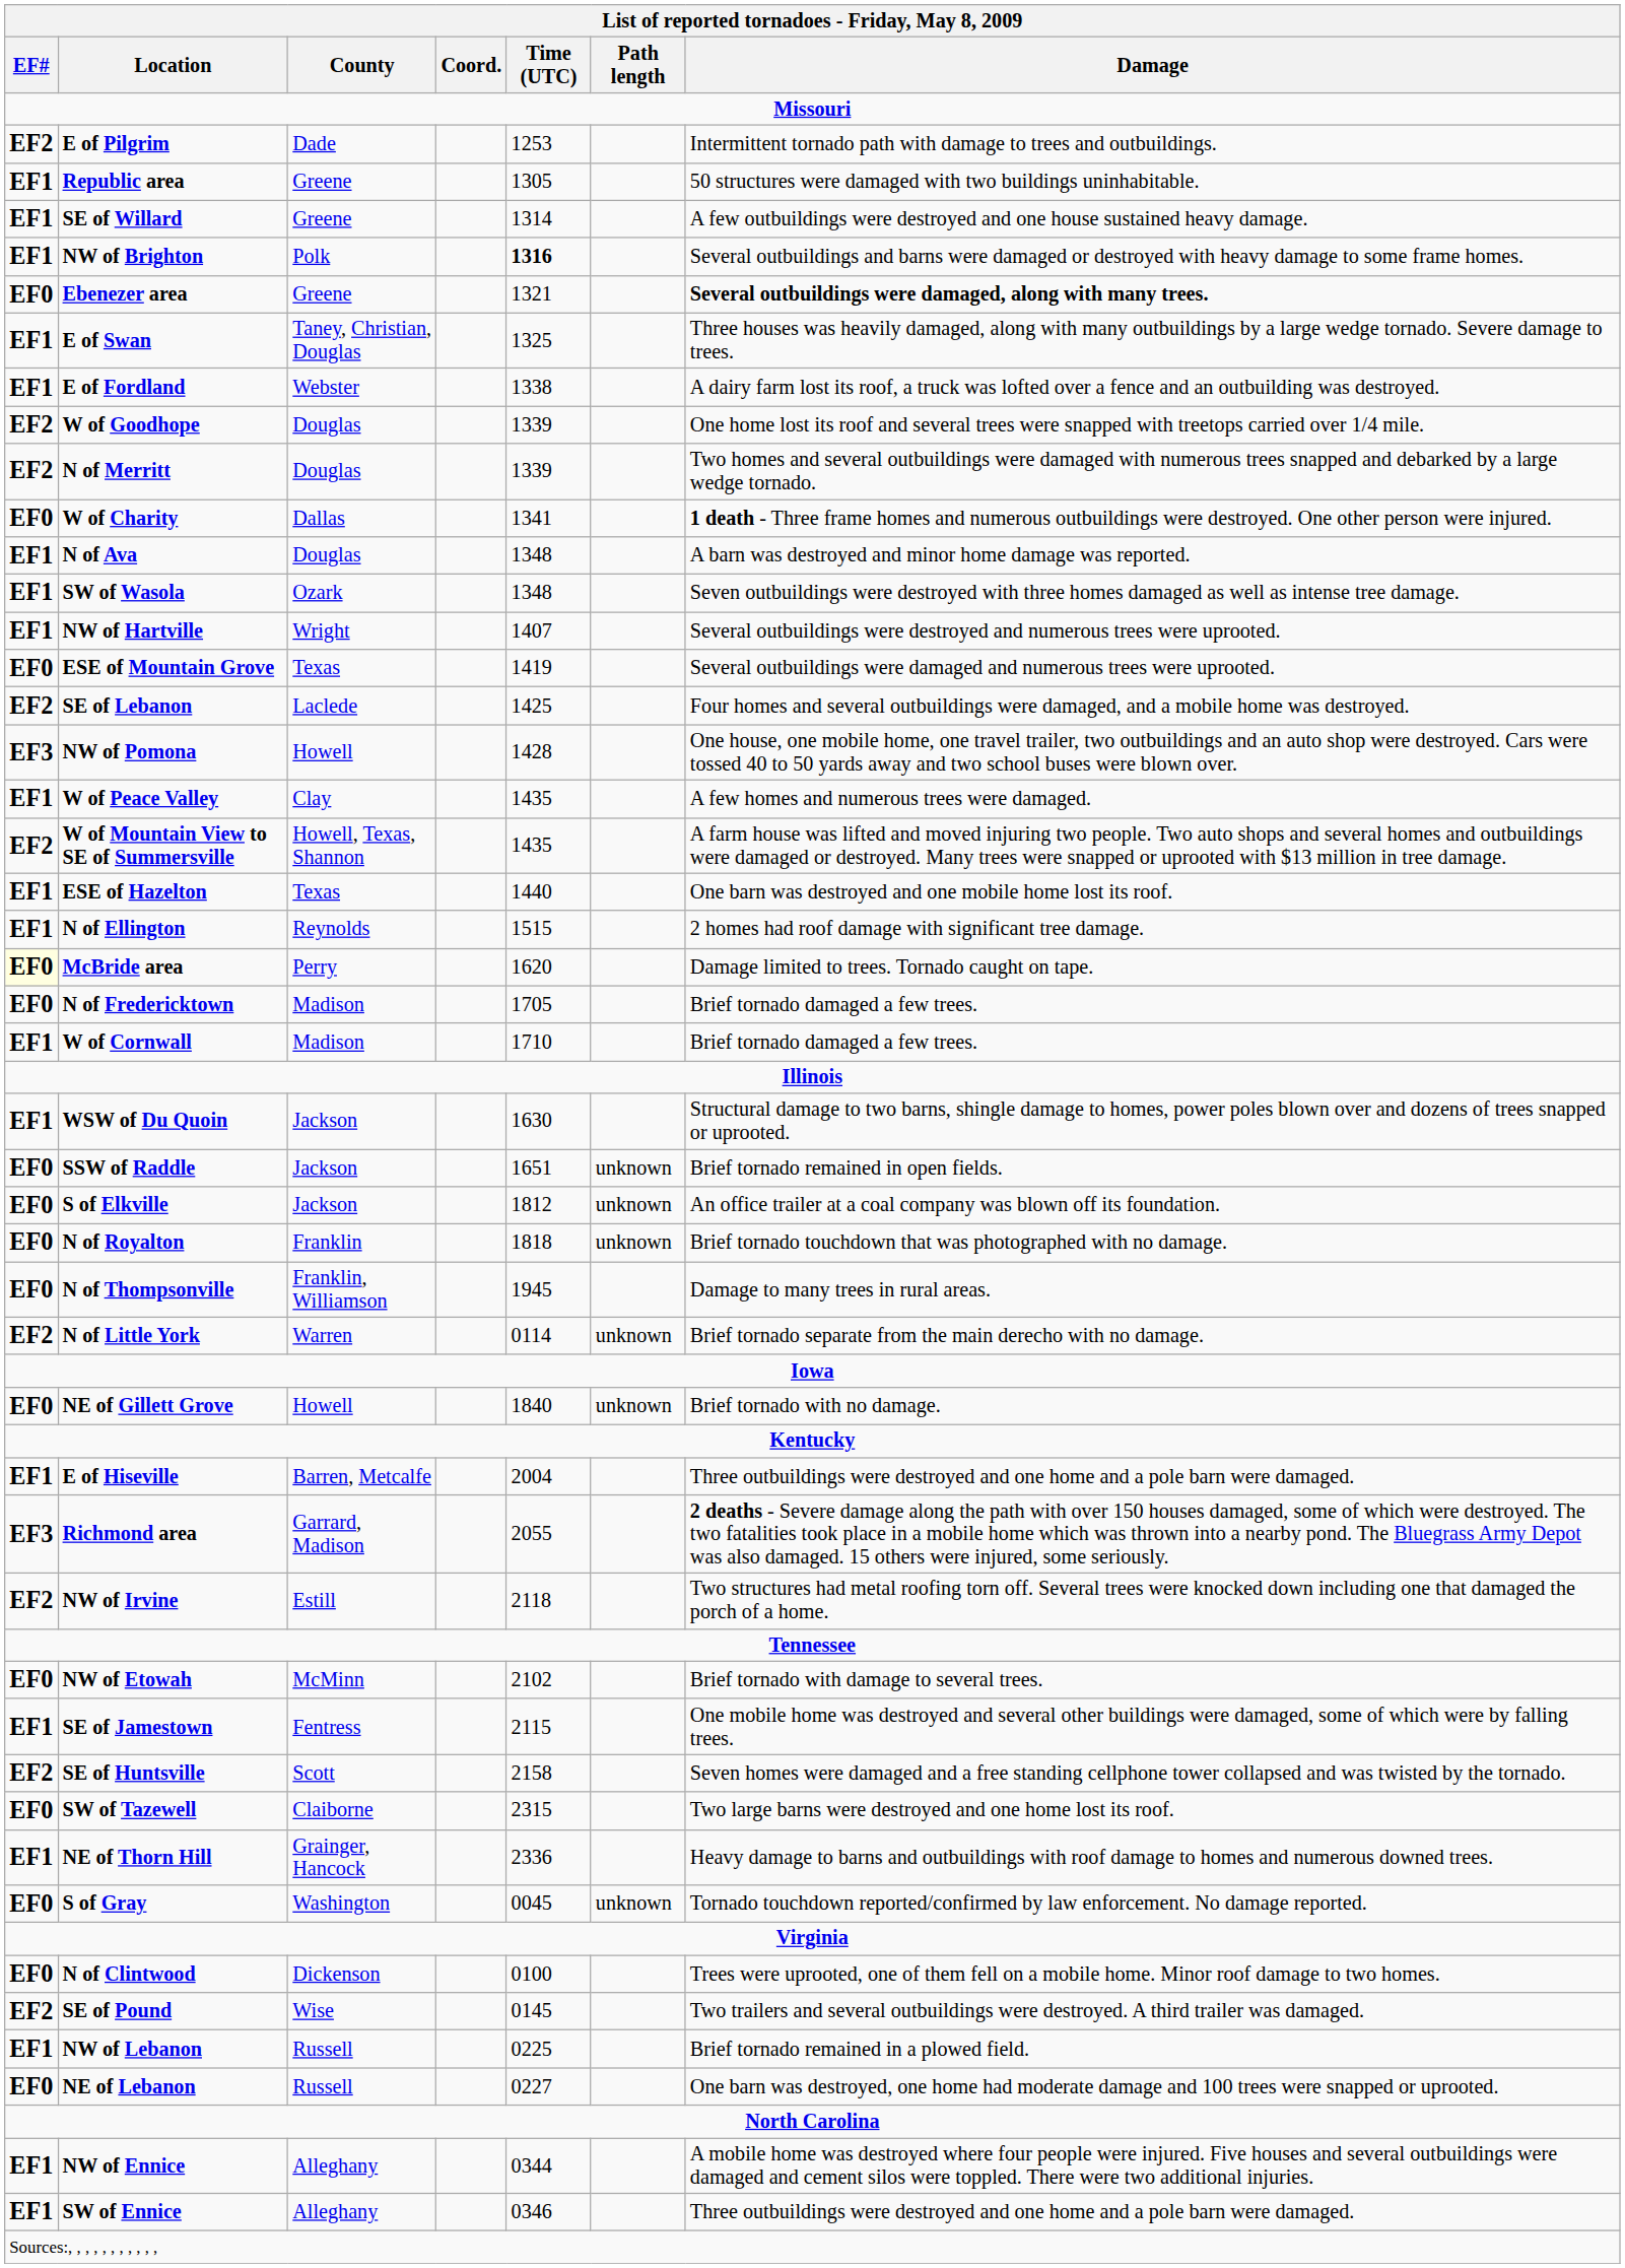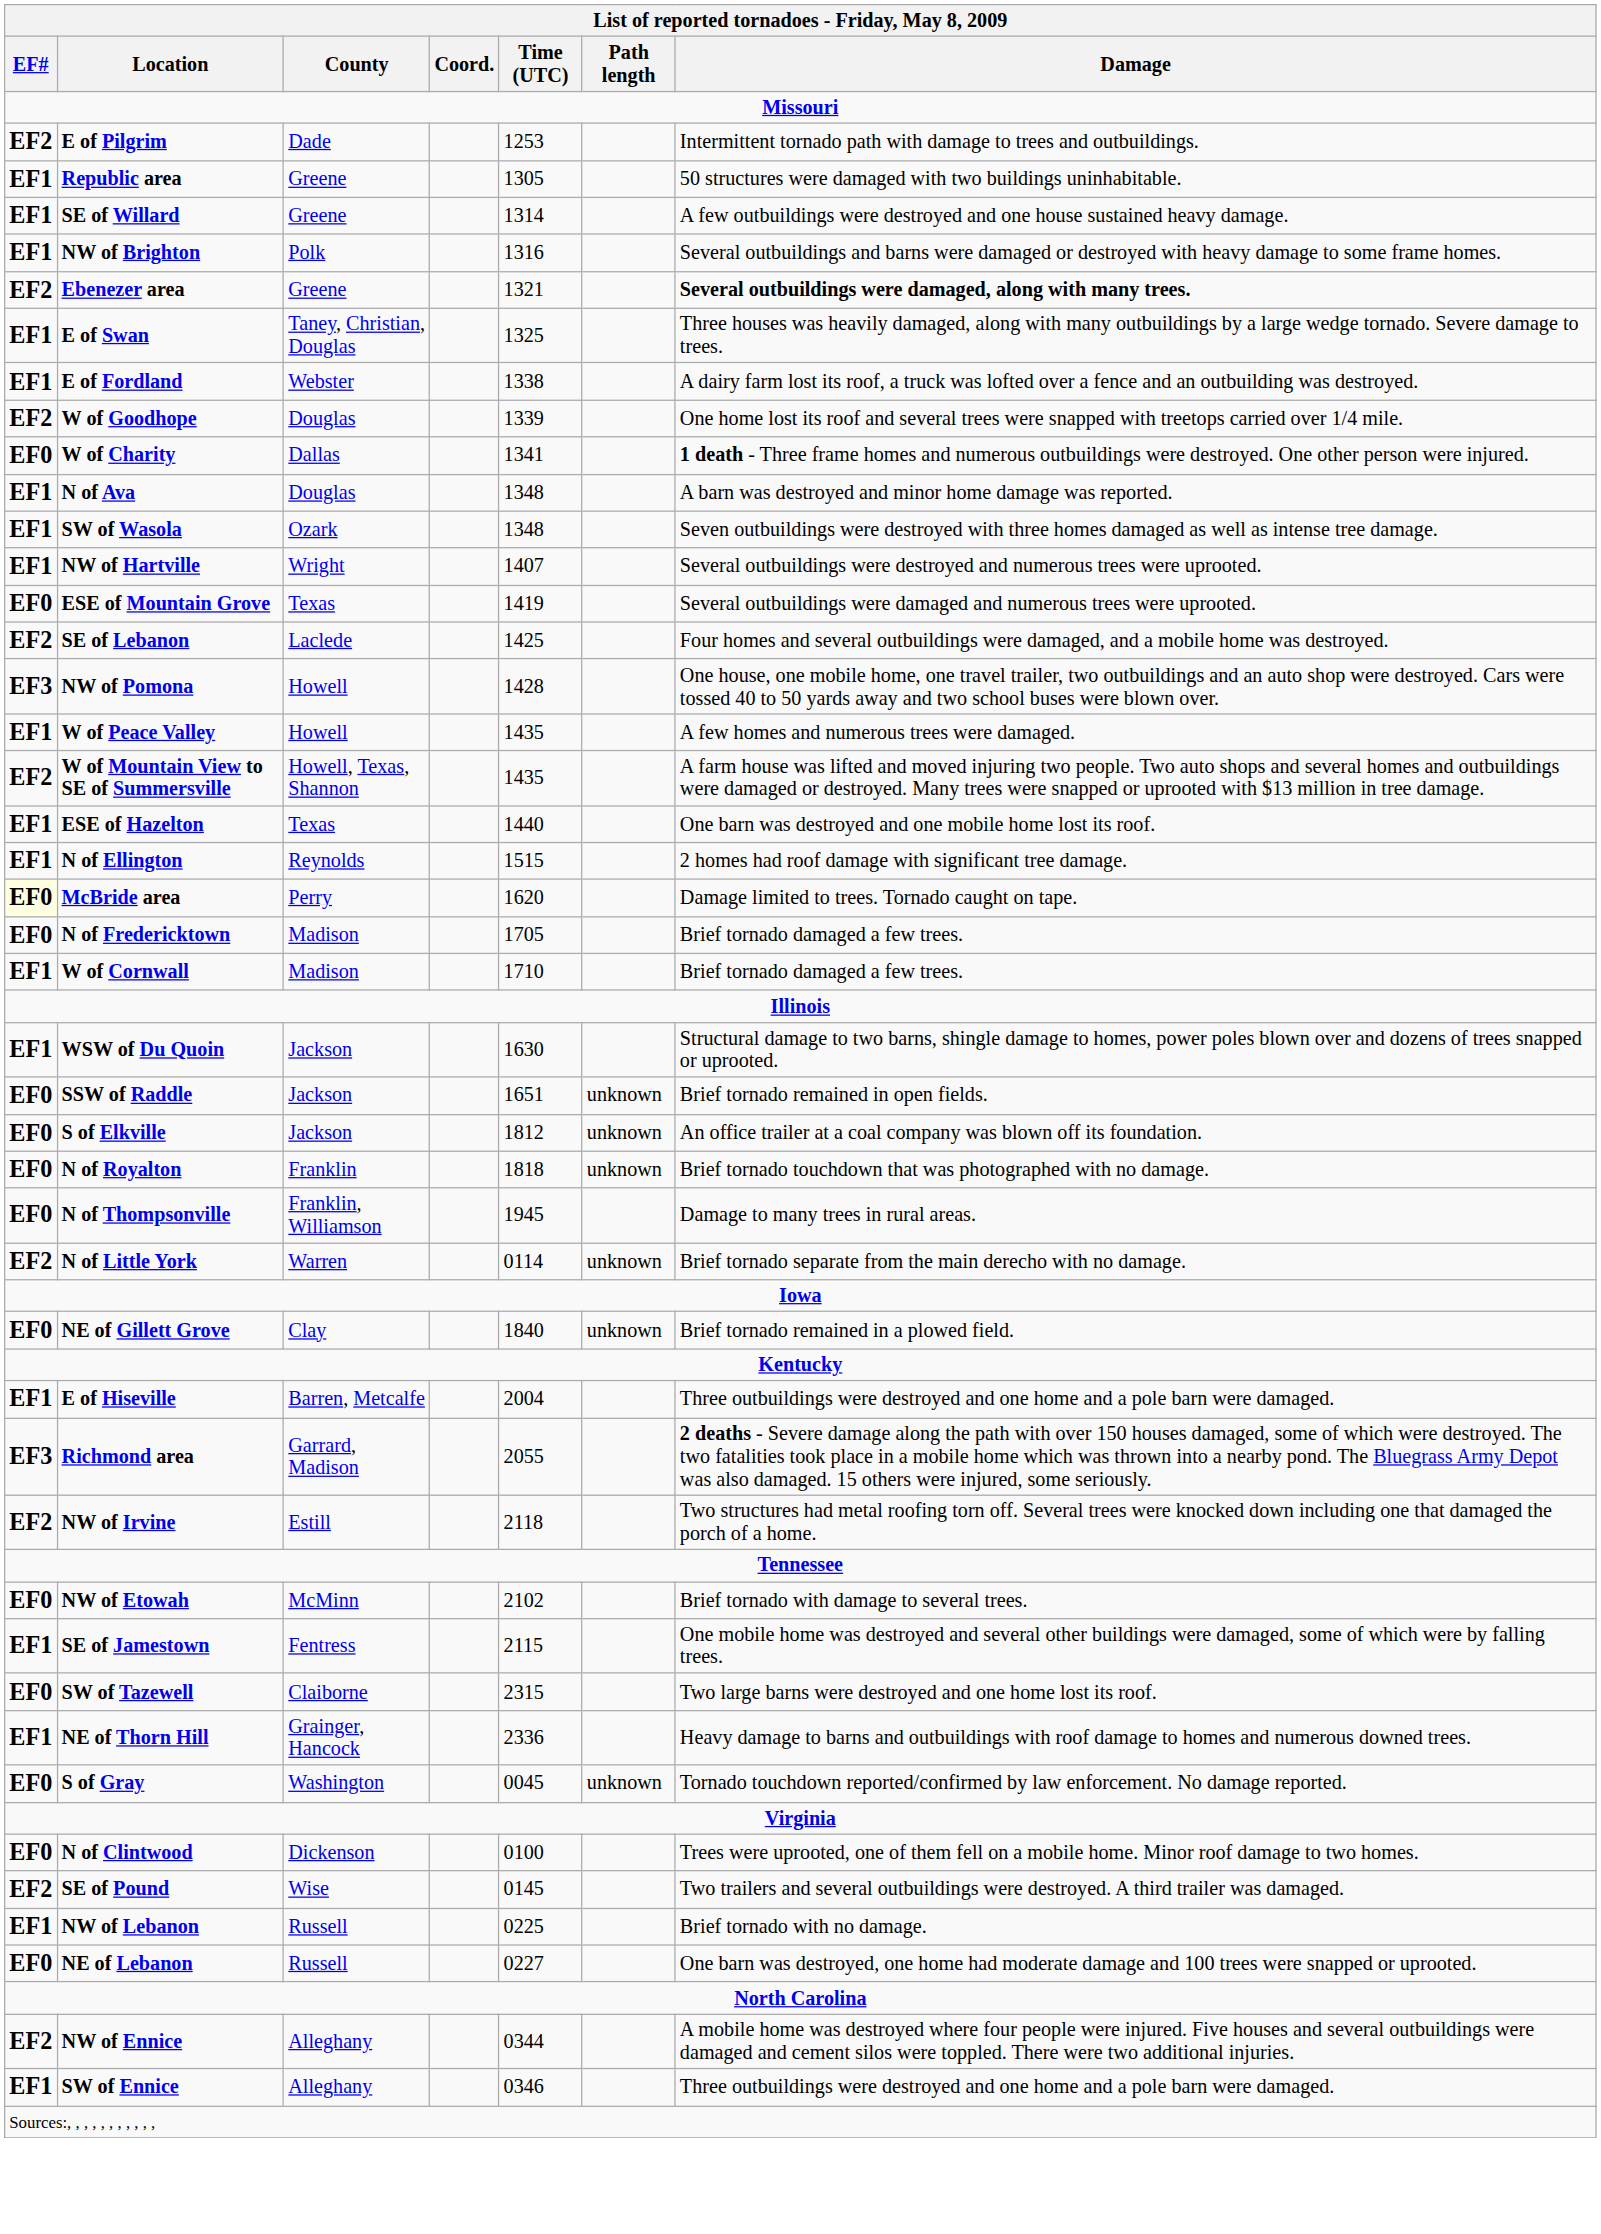NW of Brighton | Time (UTC): bold -> normal
Ebenezer area | EF#: EF0 -> EF2
- row: EF2 | N of Merritt | Douglas | 1339 | Two homes and several outbuildings were damaged with numerous trees snapped and debarked by a large wedge tornado.
W of Peace Valley | County: Clay -> Howell
NE of Gillett Grove | County: Howell -> Clay
NE of Gillett Grove | Damage: Brief tornado with no damage. -> Brief tornado remained in a plowed field.
- row: EF2 | SE of Huntsville | Scott | 2158 | Seven homes were damaged and a free standing cellphone tower collapsed and was twisted by the tornado.
NW of Lebanon | Damage: Brief tornado remained in a plowed field. -> Brief tornado with no damage.
NW of Ennice | EF#: EF1 -> EF2
